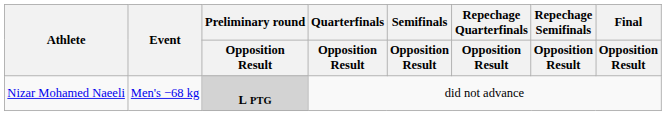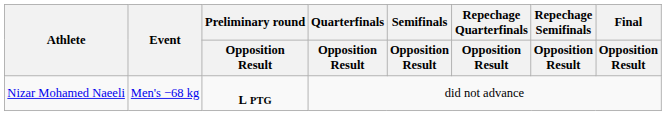Nizar Mohamed Naeeli | Preliminary round / Opposition Result: lightgrey background -> no background
